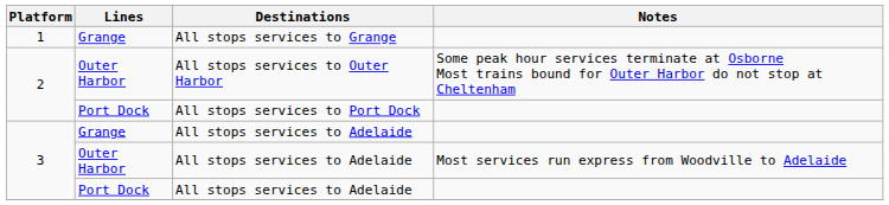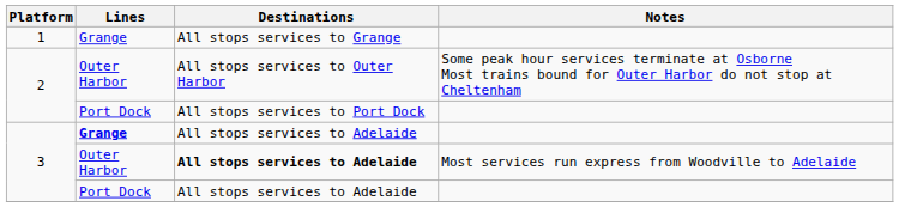row 5 | Lines: normal -> bold
row 6 | Destinations: normal -> bold
